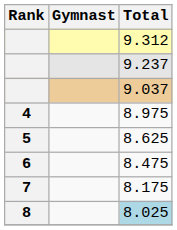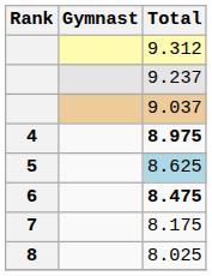8.975 | Total: normal -> bold
8.625 | Total: no background -> lightblue background
8.475 | Total: normal -> bold
8.025 | Total: lightblue background -> no background
